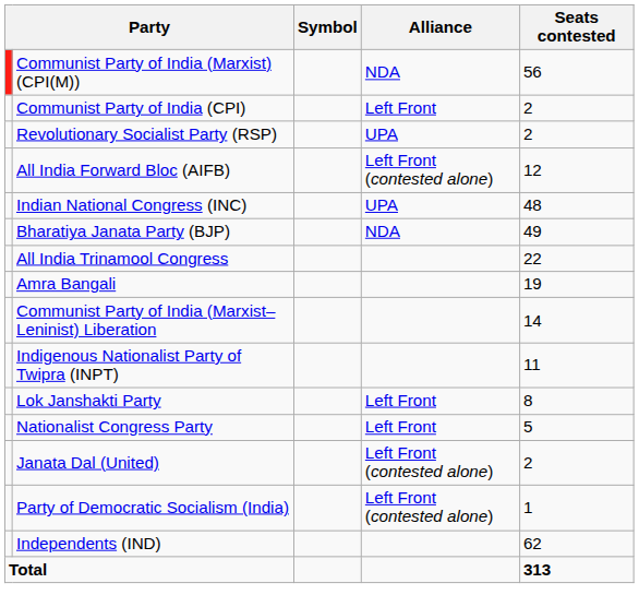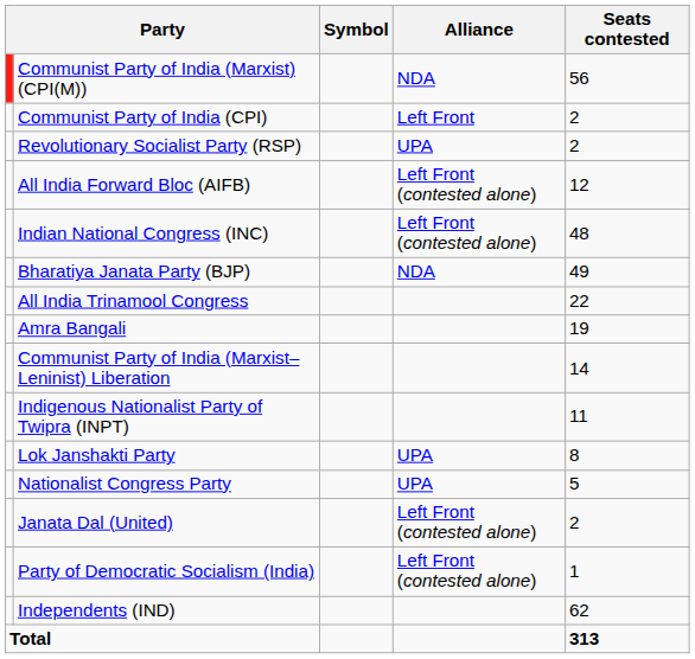Indian National Congress (INC) | Alliance: UPA -> Left Front (contested alone)
Lok Janshakti Party | Alliance: Left Front -> UPA
Nationalist Congress Party | Alliance: Left Front -> UPA
